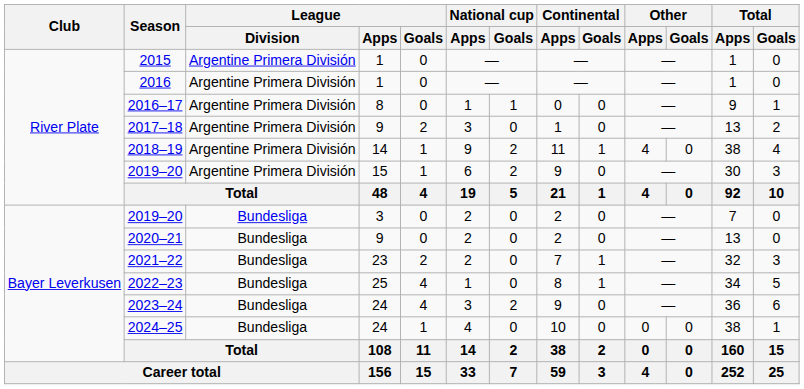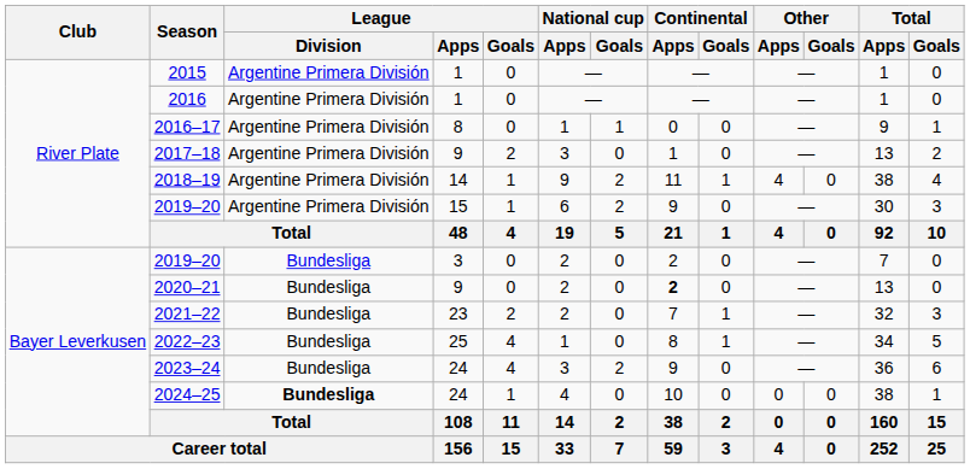2020–21 | Continental / Apps: normal -> bold
2024–25 | League / Division: normal -> bold
